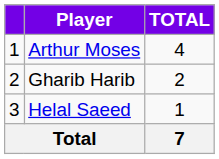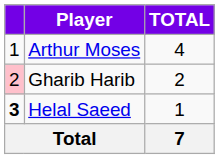Gharib Harib | column 1: no background -> pink background
Helal Saeed | column 1: normal -> bold
